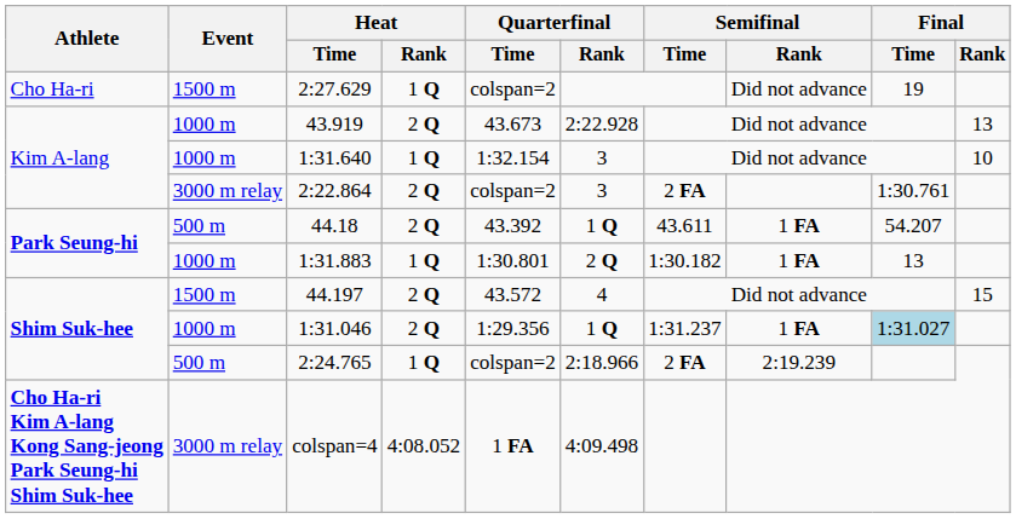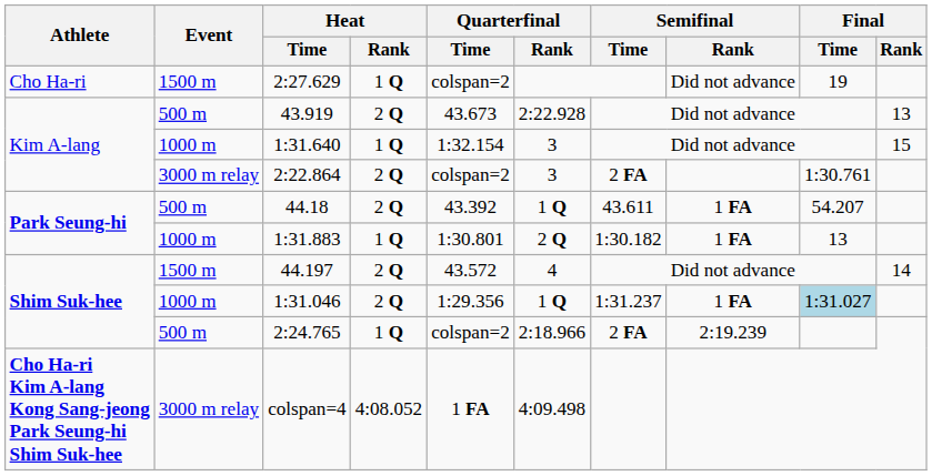43.919 | Event: 1000 m -> 500 m
1:31.640 | Final / Rank: 10 -> 15
44.197 | Final / Rank: 15 -> 14
